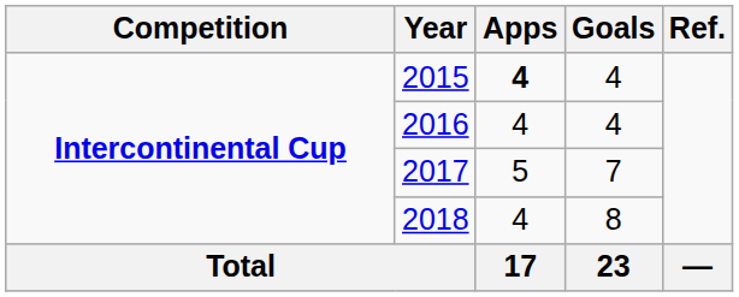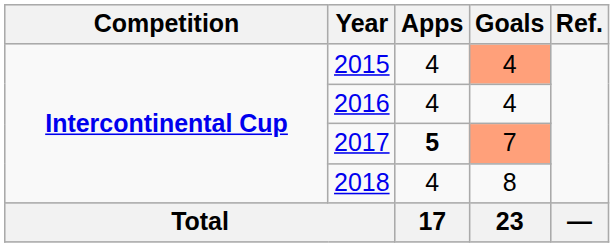2015 | Apps: bold -> normal
2015 | Goals: no background -> lightsalmon background
2017 | Apps: normal -> bold
2017 | Goals: no background -> lightsalmon background
